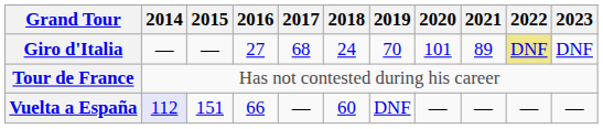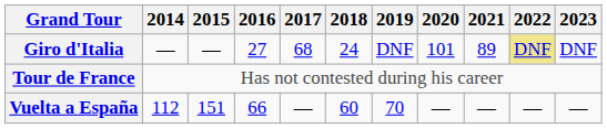Giro d'Italia | 2019: 70 -> DNF
Vuelta a España | 2014: lavender background -> no background
Vuelta a España | 2019: DNF -> 70
